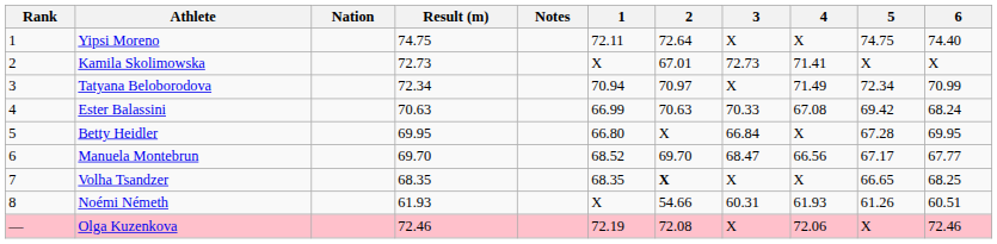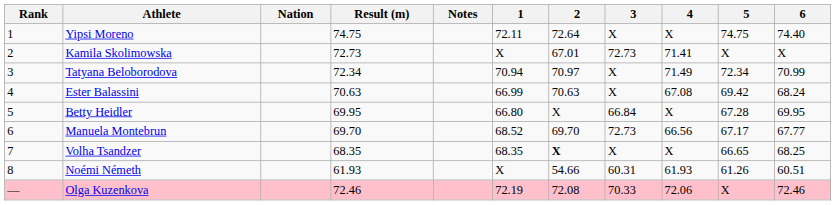Ester Balassini | 3: 70.33 -> X
Manuela Montebrun | 3: 68.47 -> 72.73
Olga Kuzenkova | 3: X -> 70.33
